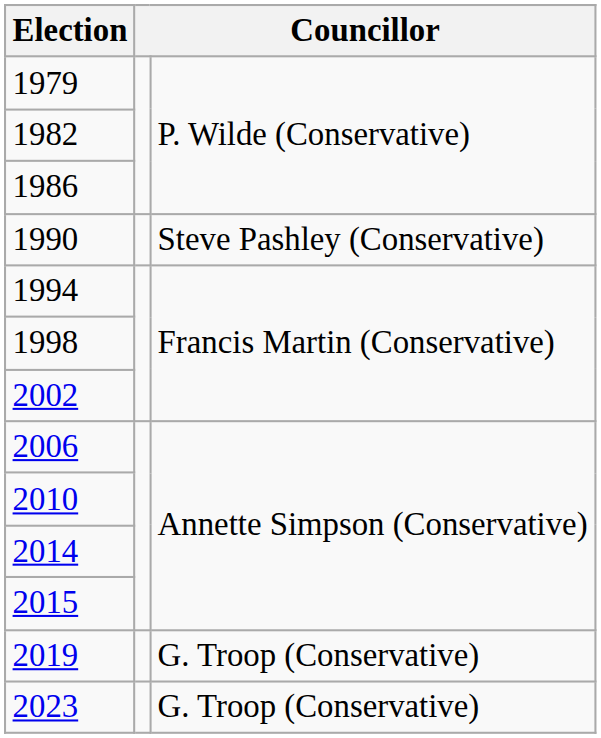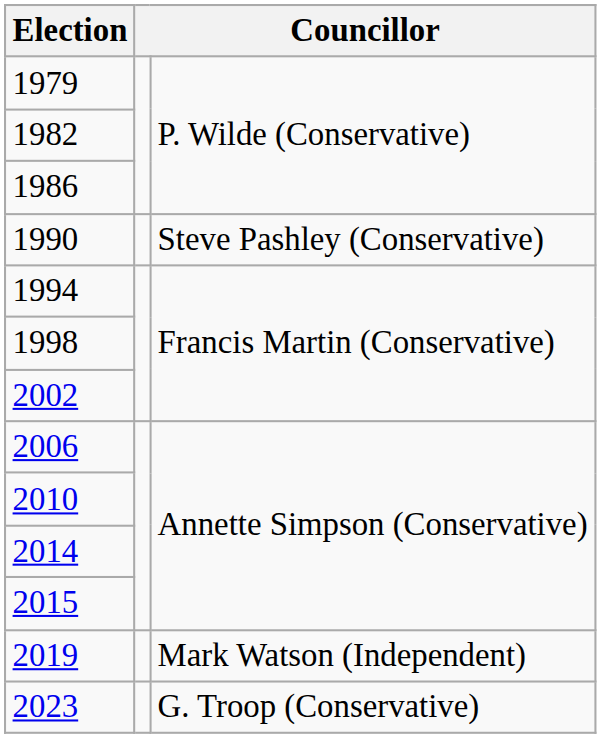2019 | column 3: G. Troop (Conservative) -> Mark Watson (Independent)
